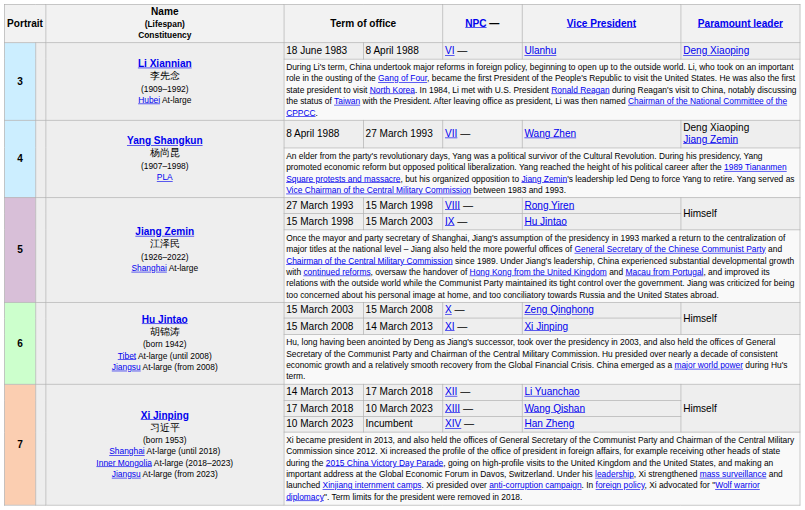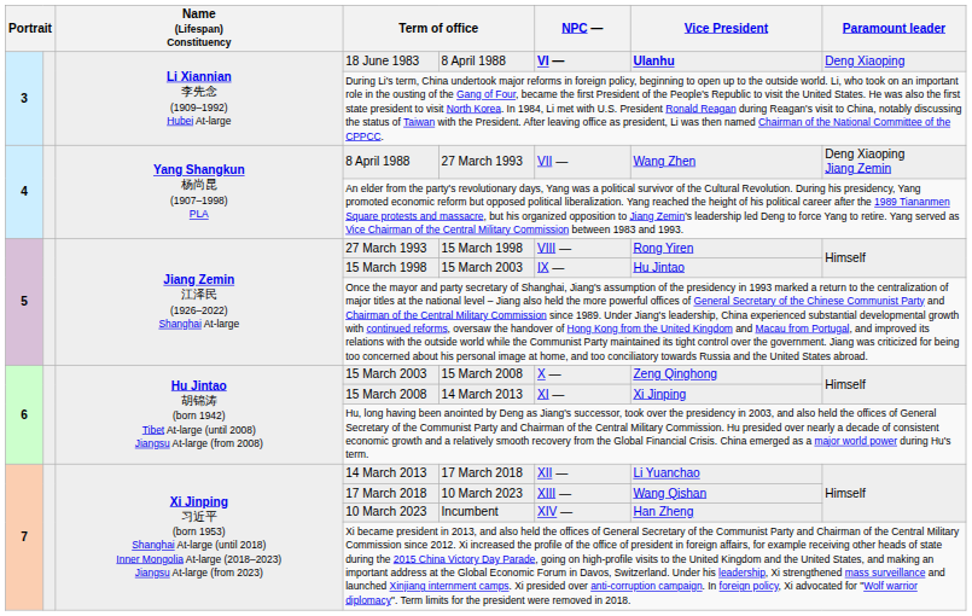18 June 1983 | NPC —: normal -> bold
18 June 1983 | Vice President: normal -> bold
